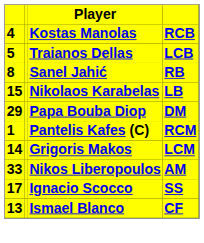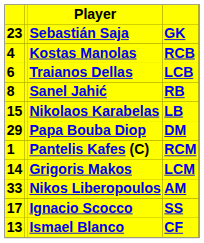+ row: 23 | Sebastián Saja | GK
Traianos Dellas | column 1: 5 -> 6
